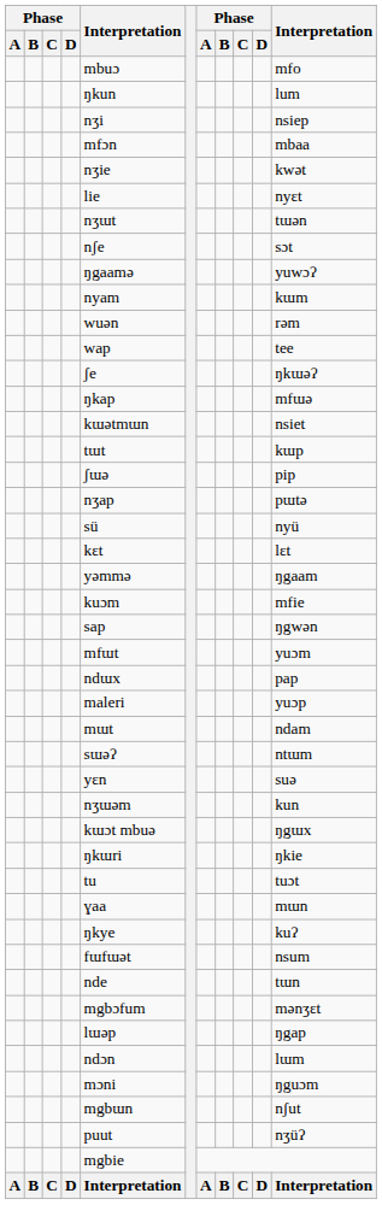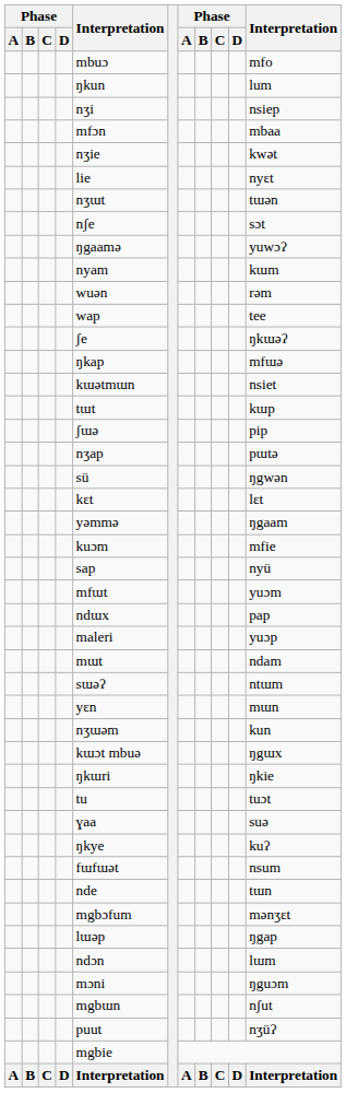row 21 | column 11: nyü -> ŋgwən
row 25 | column 11: ŋgwən -> nyü
row 31 | column 11: suə -> mɯn
row 36 | column 11: mɯn -> suə
